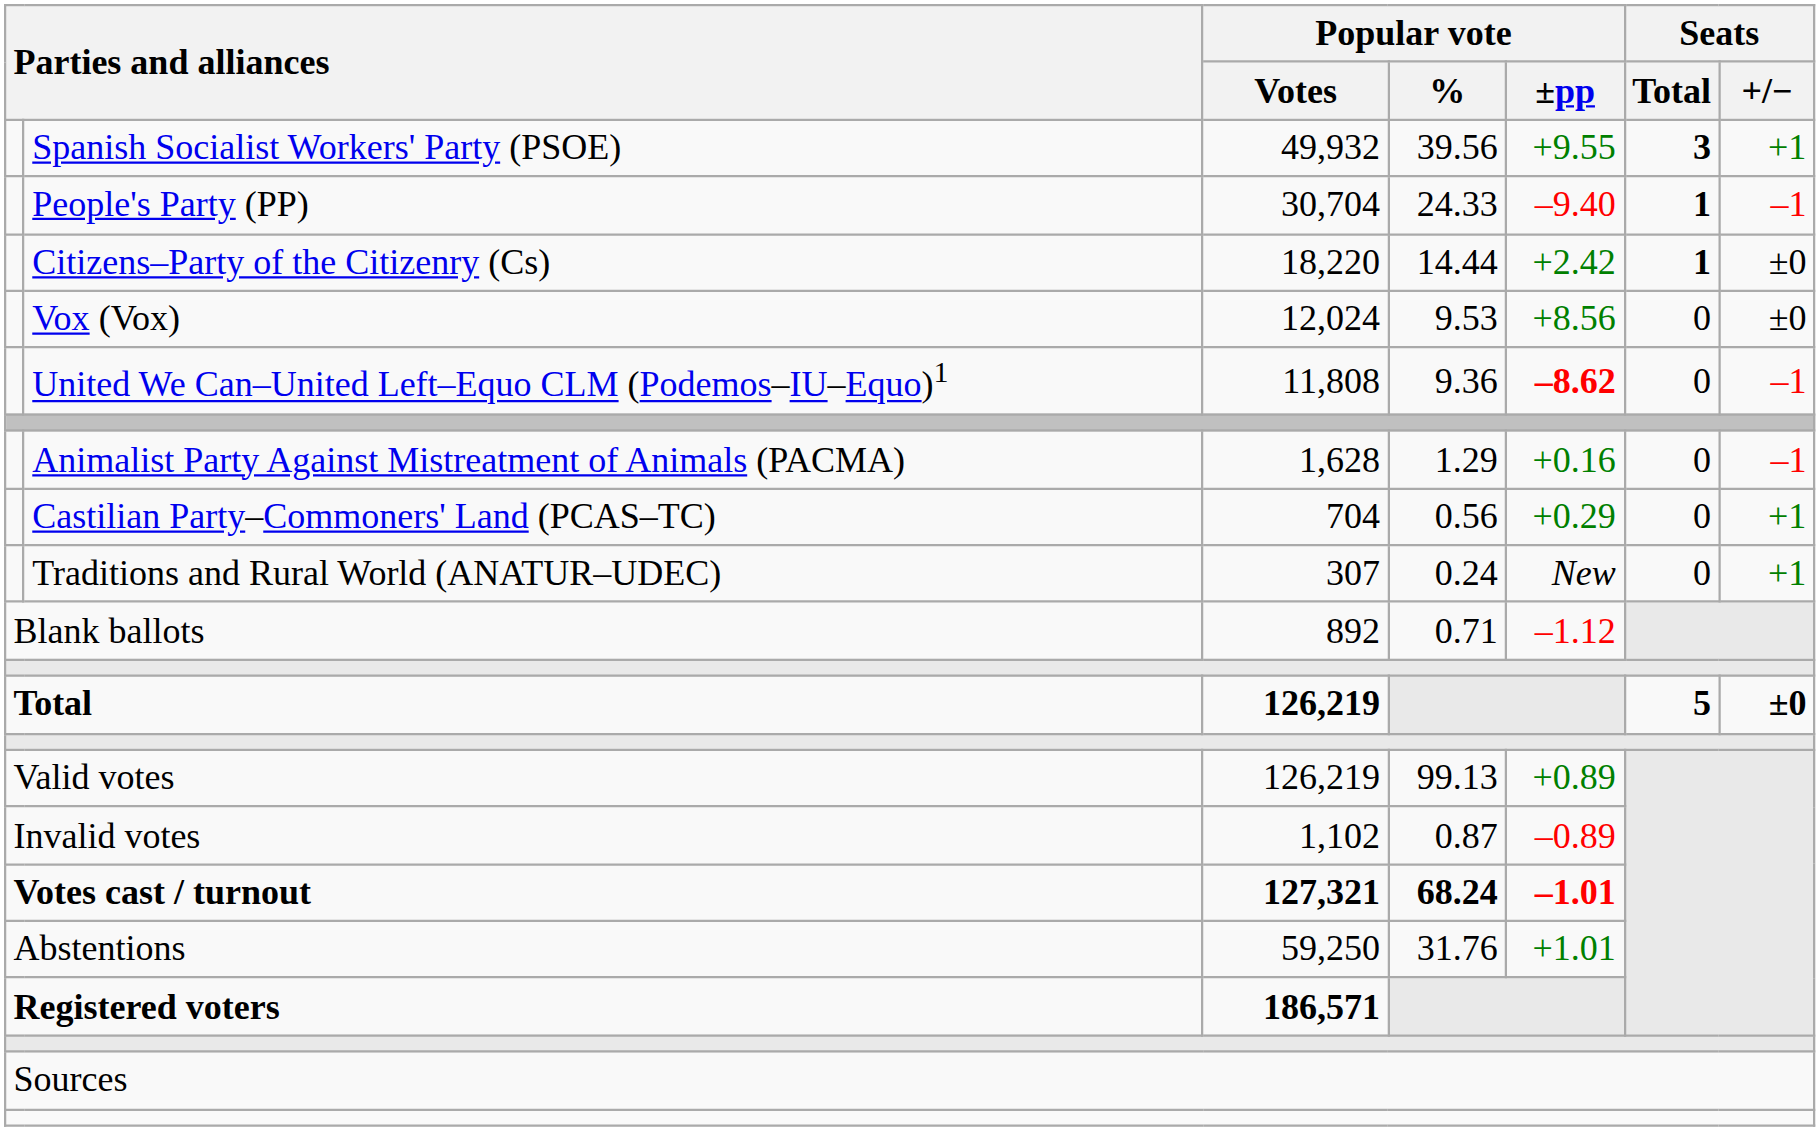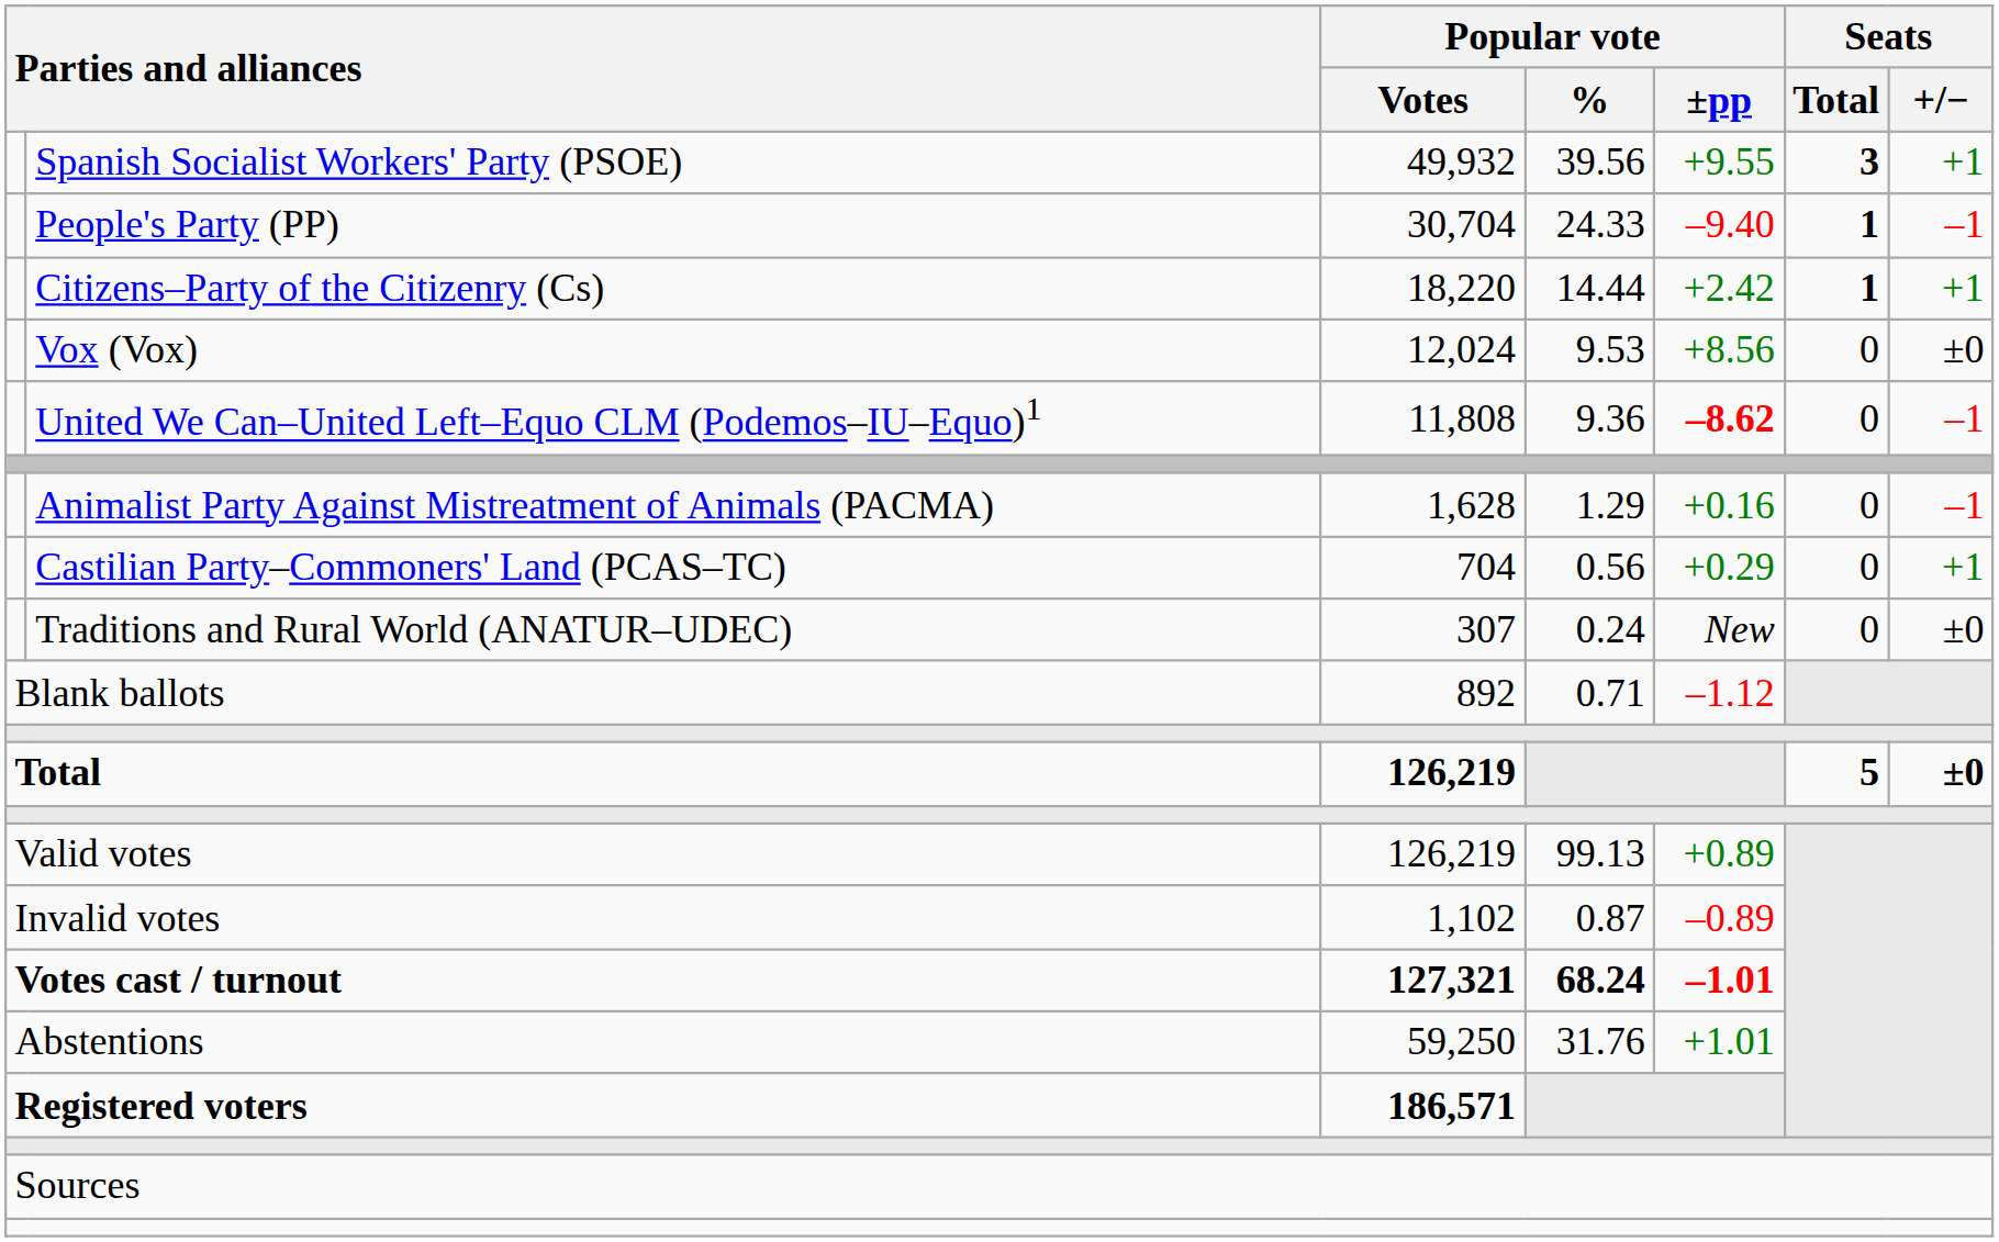Citizens–Party of the Citizenry (Cs) | Seats / +/−: ±0 -> +1
Traditions and Rural World (ANATUR–UDEC) | Seats / +/−: +1 -> ±0
